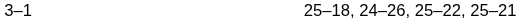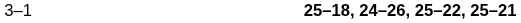row 1 | column 2: normal -> bold
